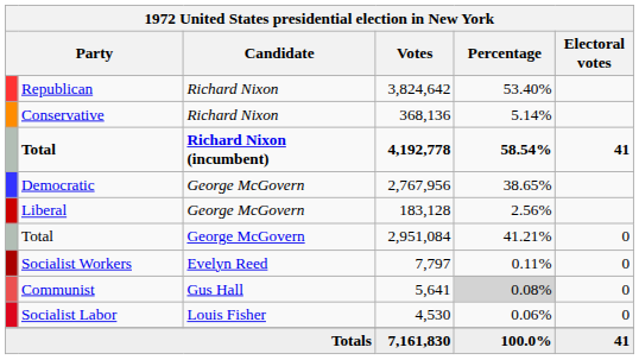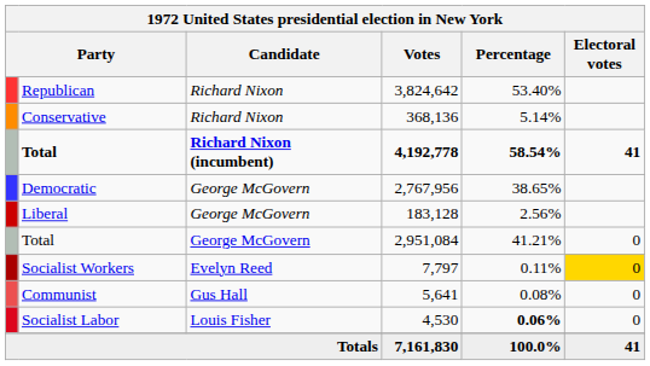Socialist Workers | Electoral votes: no background -> gold background
Communist | Percentage: lightgrey background -> no background
Socialist Labor | Percentage: normal -> bold
